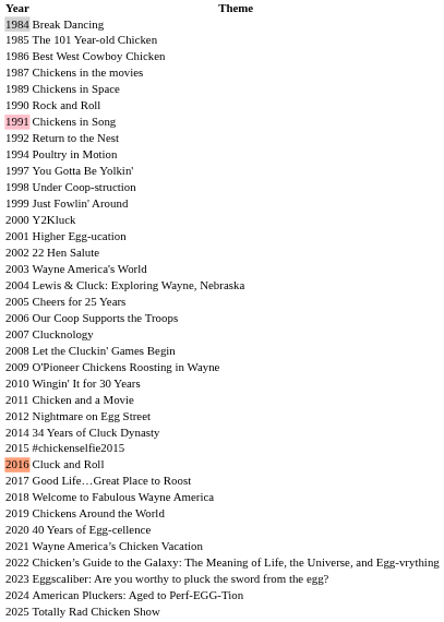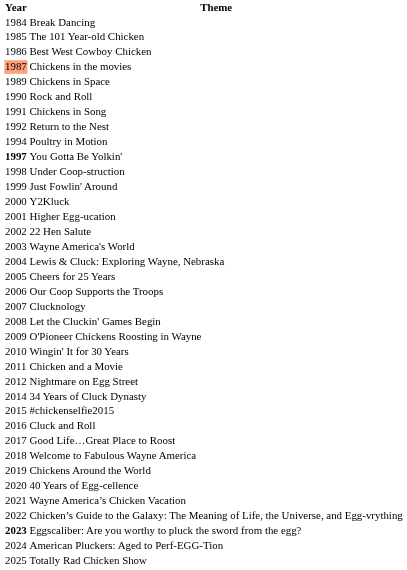Break Dancing | Year: lightgrey background -> no background
Chickens in the movies | Year: no background -> lightsalmon background
Chickens in Song | Year: pink background -> no background
You Gotta Be Yolkin' | Year: normal -> bold
Cluck and Roll | Year: lightsalmon background -> no background
Eggscaliber: Are you worthy to pluck the sword from the egg? | Year: normal -> bold
